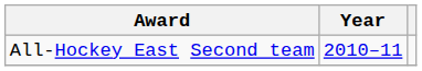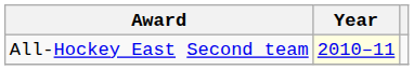row 2 | Year: no background -> lightyellow background
